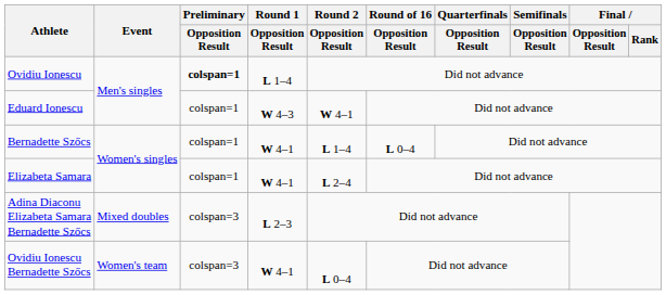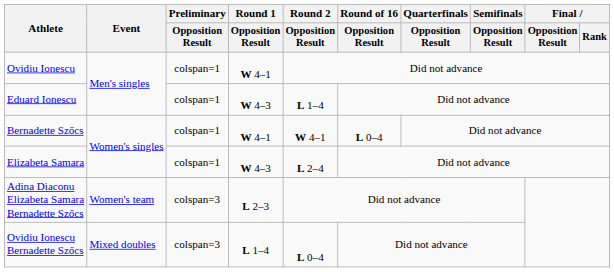Ovidiu Ionescu | Preliminary / Opposition Result: bold -> normal
Ovidiu Ionescu | Round 1 / Opposition Result: L 1–4 -> W 4–1
Eduard Ionescu | Round 2 / Opposition Result: W 4–1 -> L 1–4
Bernadette Szőcs | Round 2 / Opposition Result: L 1–4 -> W 4–1
Elizabeta Samara | Round 1 / Opposition Result: W 4–1 -> W 4–3
Adina Diaconu Elizabeta Samara Bernadette Szőcs | Event: Mixed doubles -> Women's team
Ovidiu Ionescu Bernadette Szőcs | Event: Women's team -> Mixed doubles
Ovidiu Ionescu Bernadette Szőcs | Round 1 / Opposition Result: W 4–1 -> L 1–4
